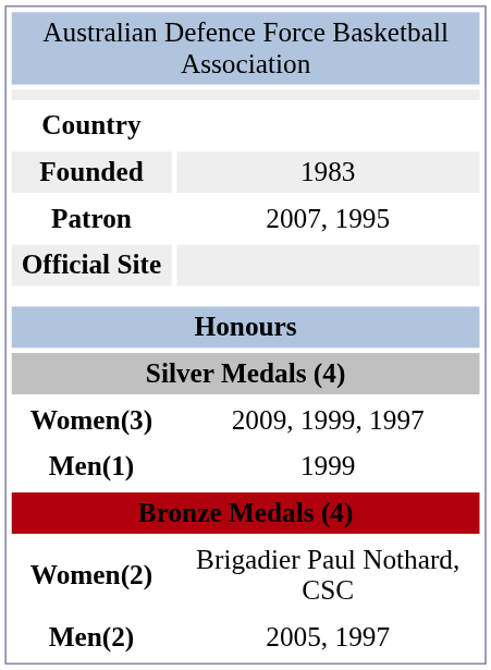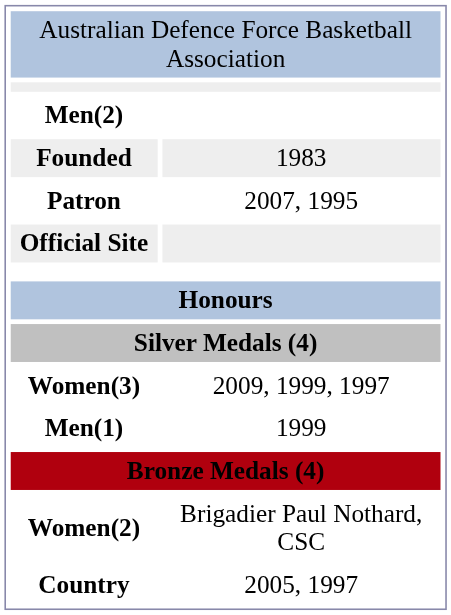row 2 | column 1: Country -> Men(2)
row 12 | column 1: Men(2) -> Country
